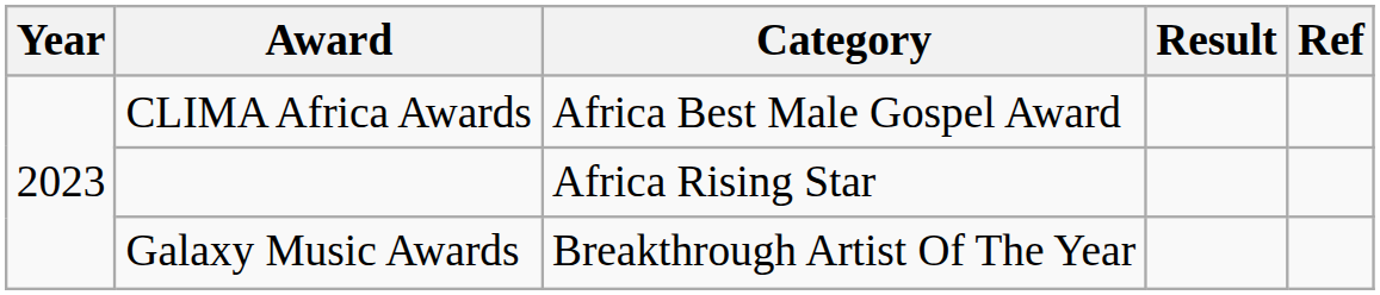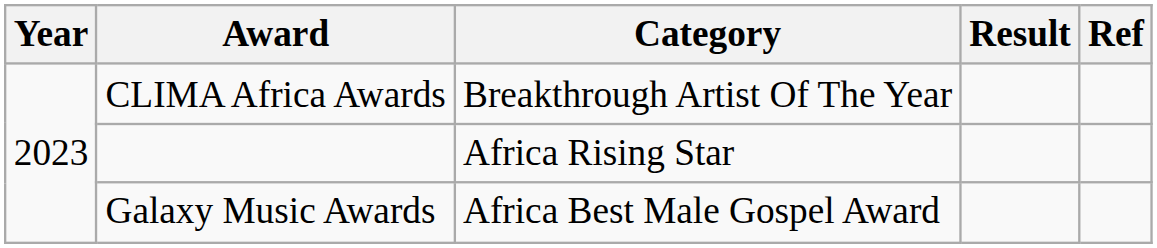CLIMA Africa Awards | Category: Africa Best Male Gospel Award -> Breakthrough Artist Of The Year
Galaxy Music Awards | Category: Breakthrough Artist Of The Year -> Africa Best Male Gospel Award
